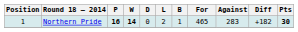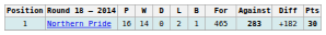Northern Pride | P: bold -> normal
Northern Pride | W: bold -> normal
Northern Pride | Against: normal -> bold
